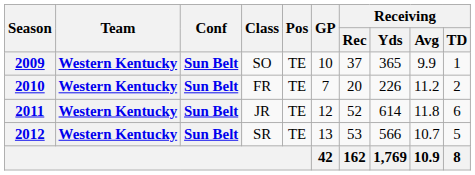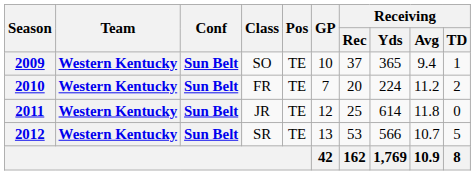2009 | Receiving / Avg: 9.9 -> 9.4
2010 | Receiving / Yds: 226 -> 224
2011 | Receiving / Rec: 52 -> 25
2011 | Receiving / TD: 6 -> 0
